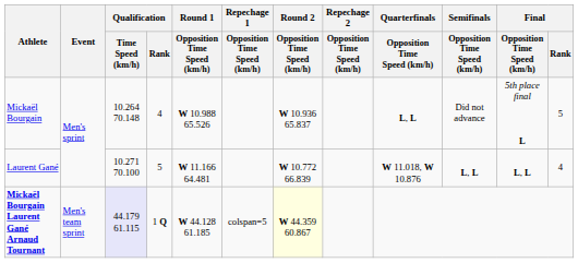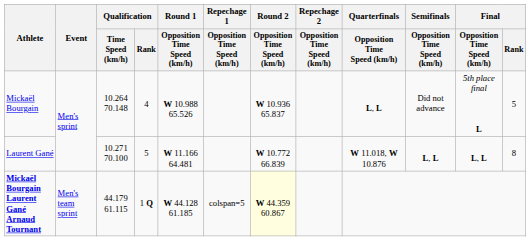Laurent Gané | Final / Rank: 4 -> 8
Mickaël Bourgain Laurent Gané Arnaud Tournant | Qualification / Time Speed (km/h): lavender background -> no background
